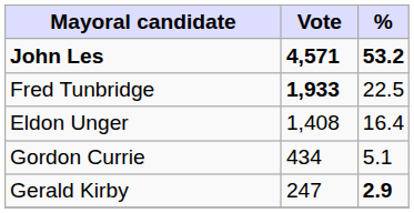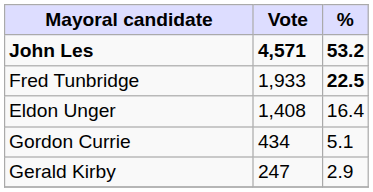Fred Tunbridge | Vote: bold -> normal
Fred Tunbridge | %: normal -> bold
Gerald Kirby | %: bold -> normal
